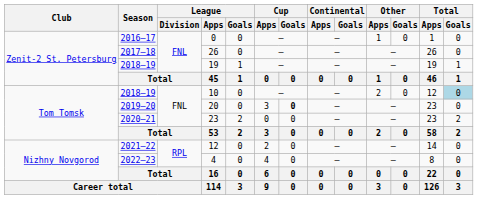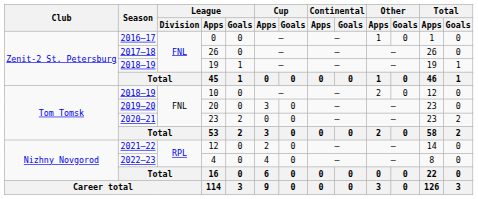10 | Total / Goals: lightblue background -> no background
20 | Cup / Goals: bold -> normal
